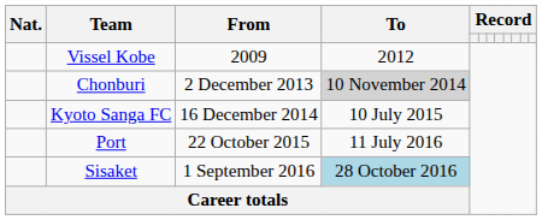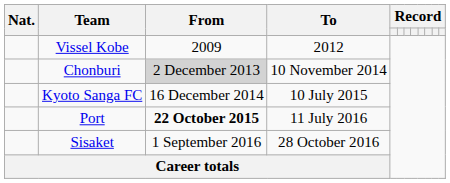Chonburi | From: no background -> lightgrey background
Chonburi | To: lightgrey background -> no background
Port | From: normal -> bold
Sisaket | To: lightblue background -> no background
